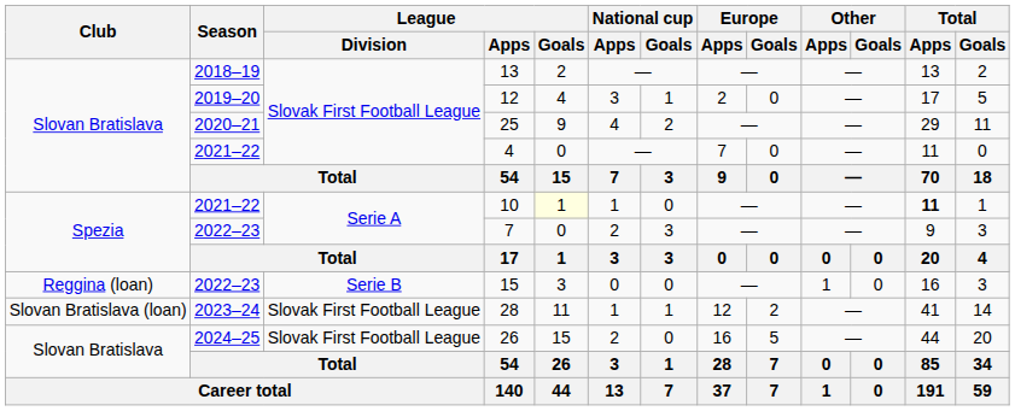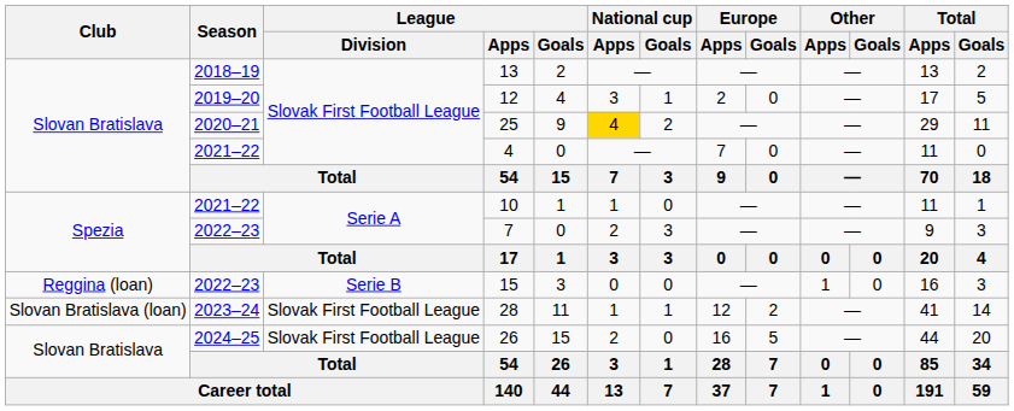25 | National cup / Apps: no background -> gold background
10 | League / Goals: lightyellow background -> no background
10 | Total / Apps: bold -> normal
